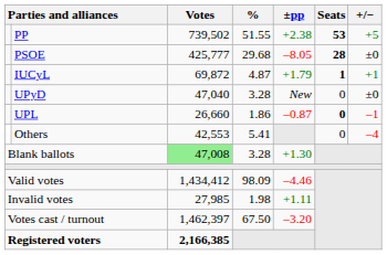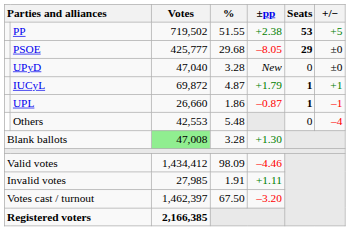PP | Votes: 739,502 -> 719,502
PSOE | Seats: 28 -> 29
rows swapped: IUCyL <-> UPyD
UPL | Seats: 0 -> 1
Others | %: 5.41 -> 5.48
Invalid votes | %: 1.98 -> 1.91
